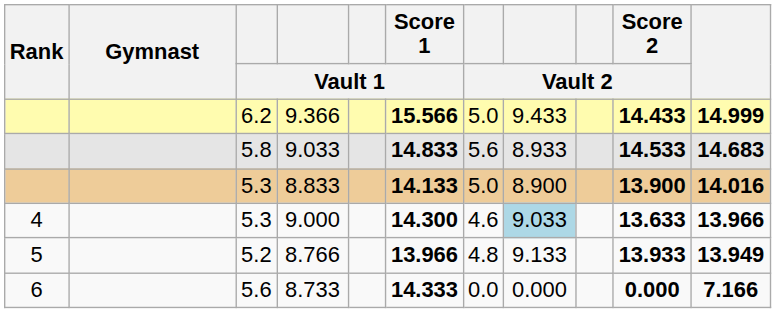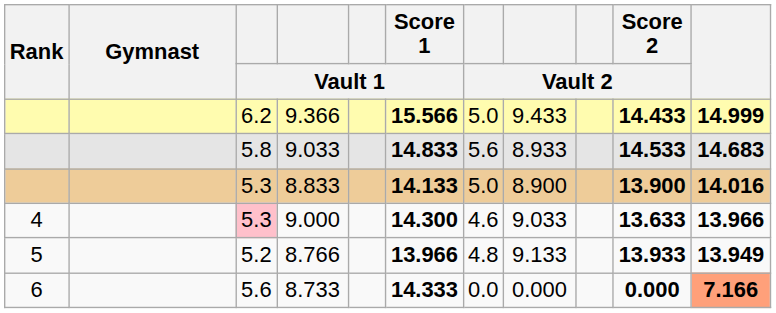9.000 | column 3: no background -> pink background
9.000 | column 8: lightblue background -> no background
8.733 | column 11: no background -> lightsalmon background
